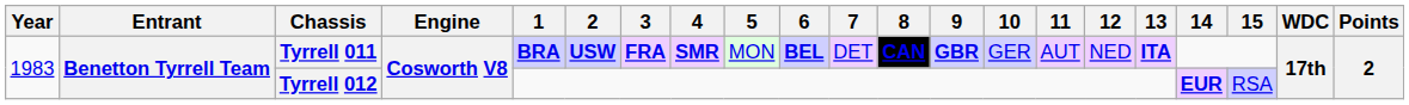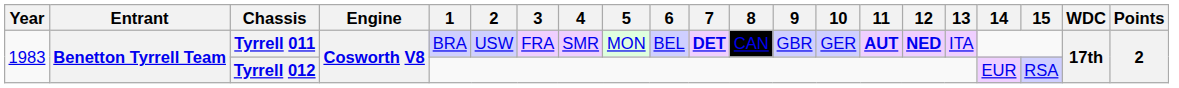Tyrrell 011 | 1: bold -> normal
Tyrrell 011 | 2: bold -> normal
Tyrrell 011 | 3: bold -> normal
Tyrrell 011 | 4: bold -> normal
Tyrrell 011 | 6: bold -> normal
Tyrrell 011 | 7: normal -> bold
Tyrrell 011 | 8: bold -> normal
Tyrrell 011 | 9: bold -> normal
Tyrrell 011 | 11: normal -> bold
Tyrrell 011 | 12: normal -> bold
Tyrrell 011 | 13: bold -> normal
Tyrrell 012 | 14: bold -> normal
